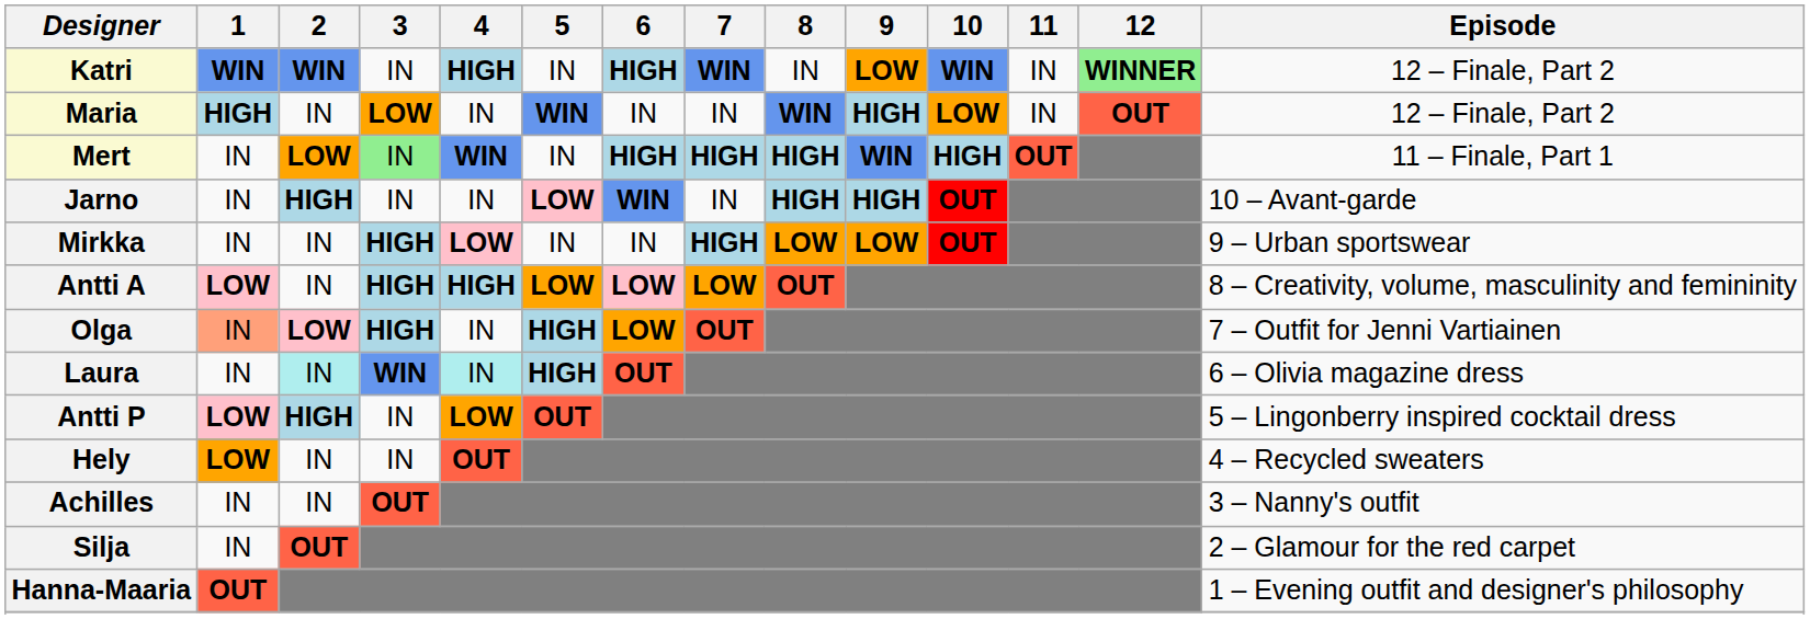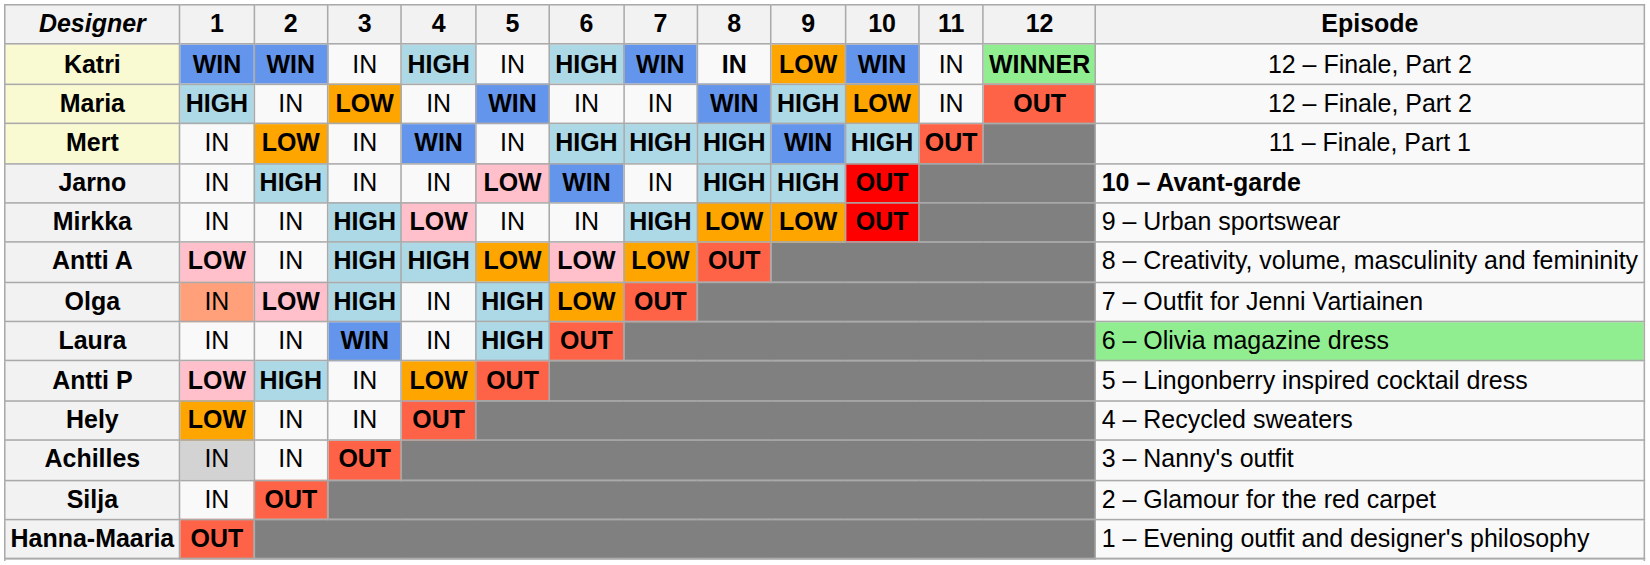Katri | 8: normal -> bold
Mert | 3: lightgreen background -> no background
Jarno | Episode: normal -> bold
Laura | 2: paleturquoise background -> no background
Laura | 4: paleturquoise background -> no background
Laura | Episode: no background -> lightgreen background
Achilles | 1: no background -> lightgrey background
